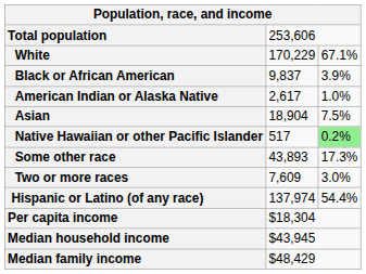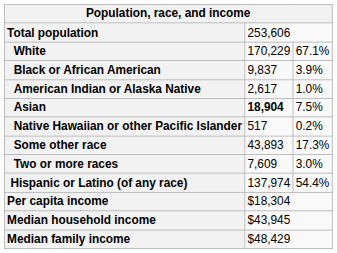Asian | column 2: normal -> bold
Native Hawaiian or other Pacific Islander | column 3: lightgreen background -> no background
